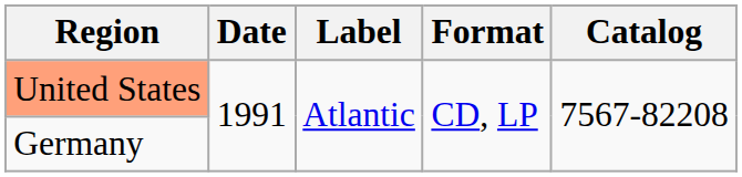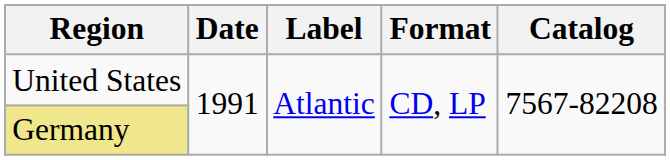United States | Region: lightsalmon background -> no background
Germany | Region: no background -> khaki background
